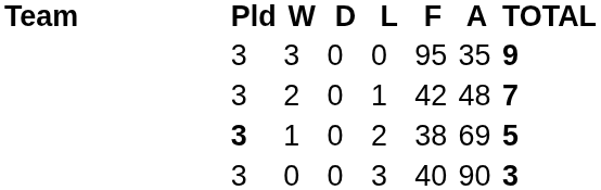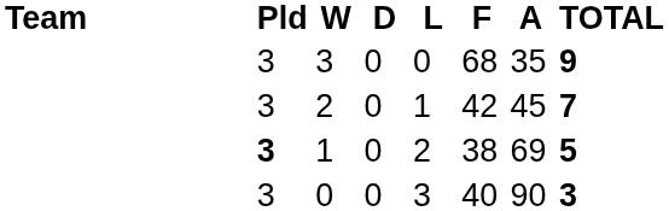row 2 | column 6: 95 -> 68
row 3 | column 7: 48 -> 45
